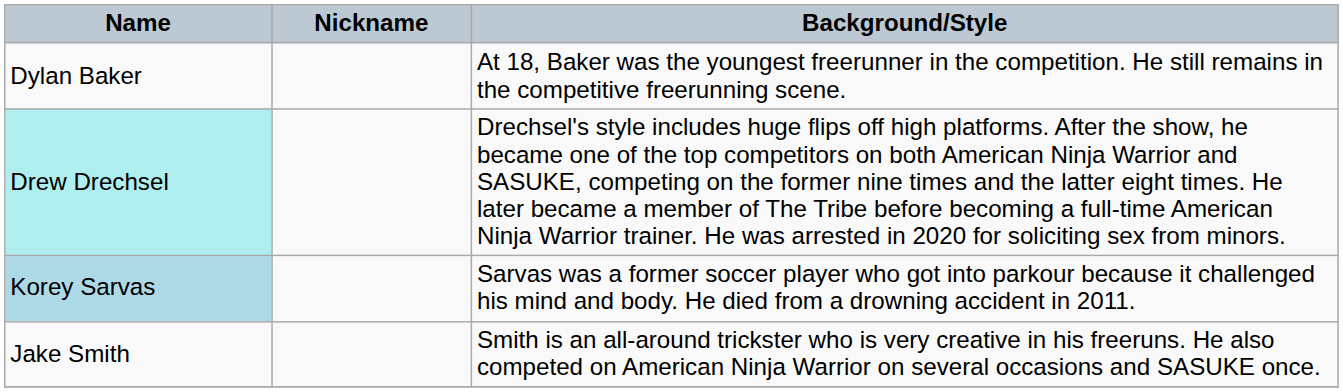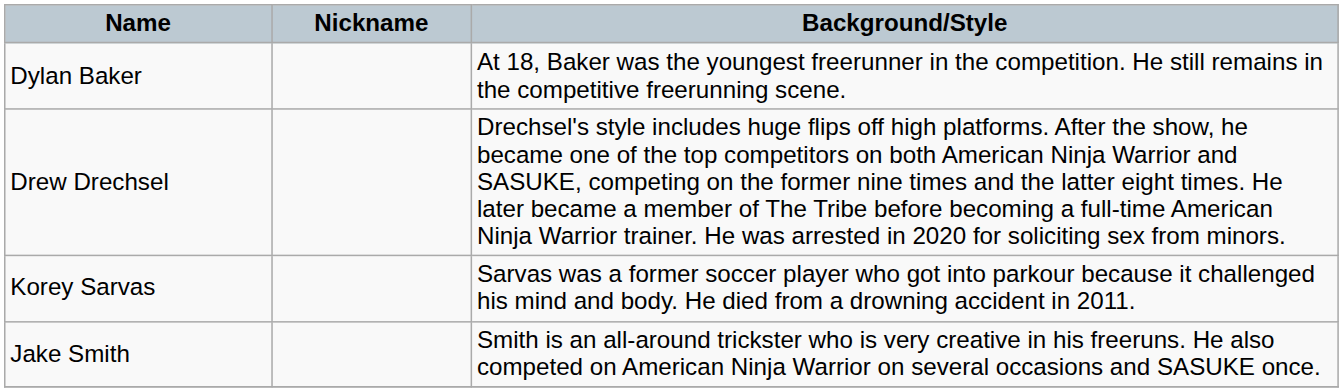Drew Drechsel | Name: paleturquoise background -> no background
Korey Sarvas | Name: lightblue background -> no background
